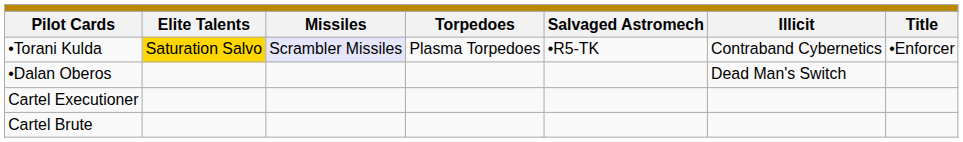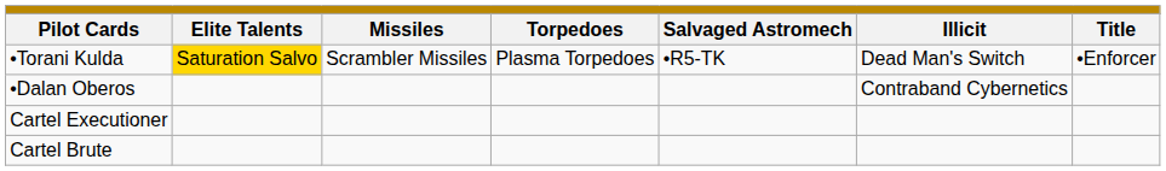•Torani Kulda | column 3: lavender background -> no background
•Torani Kulda | column 6: Contraband Cybernetics -> Dead Man's Switch
•Dalan Oberos | column 6: Dead Man's Switch -> Contraband Cybernetics
